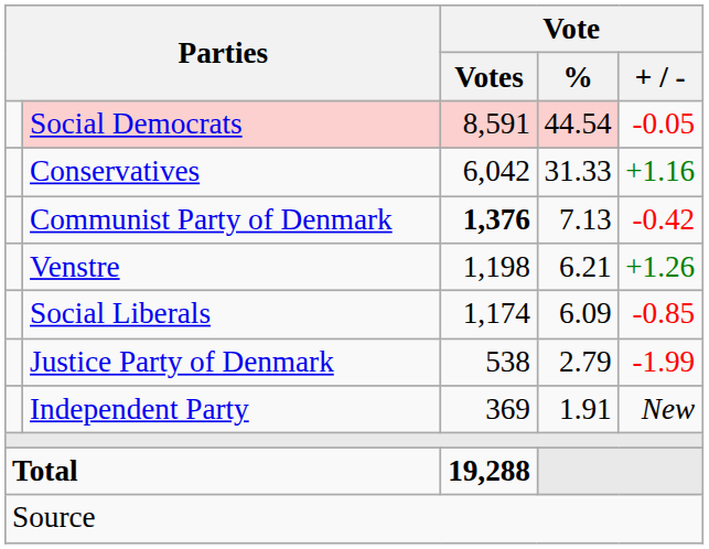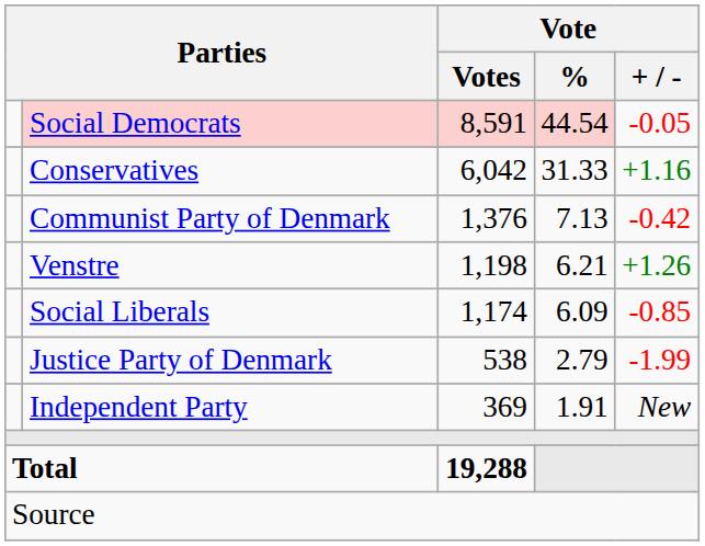Communist Party of Denmark | Vote / Votes: bold -> normal
